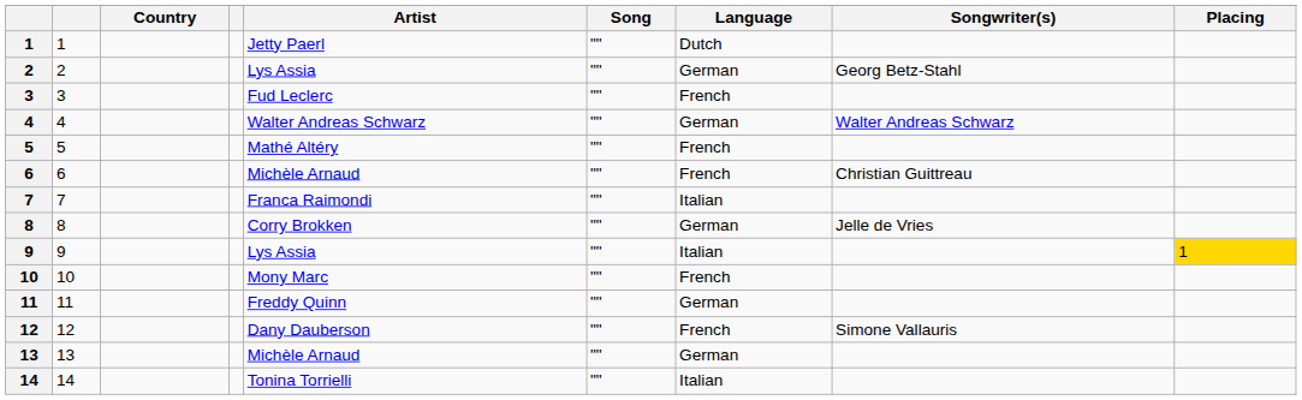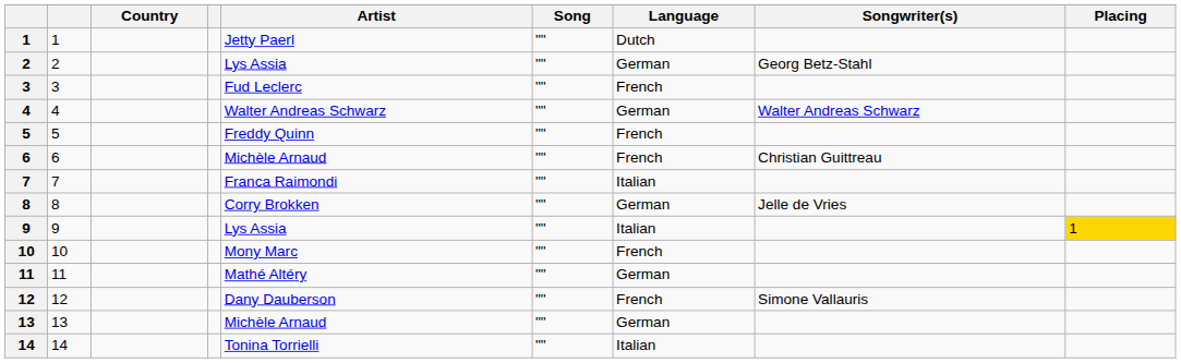row 6 | Artist: Mathé Altéry -> Freddy Quinn
row 12 | Artist: Freddy Quinn -> Mathé Altéry
